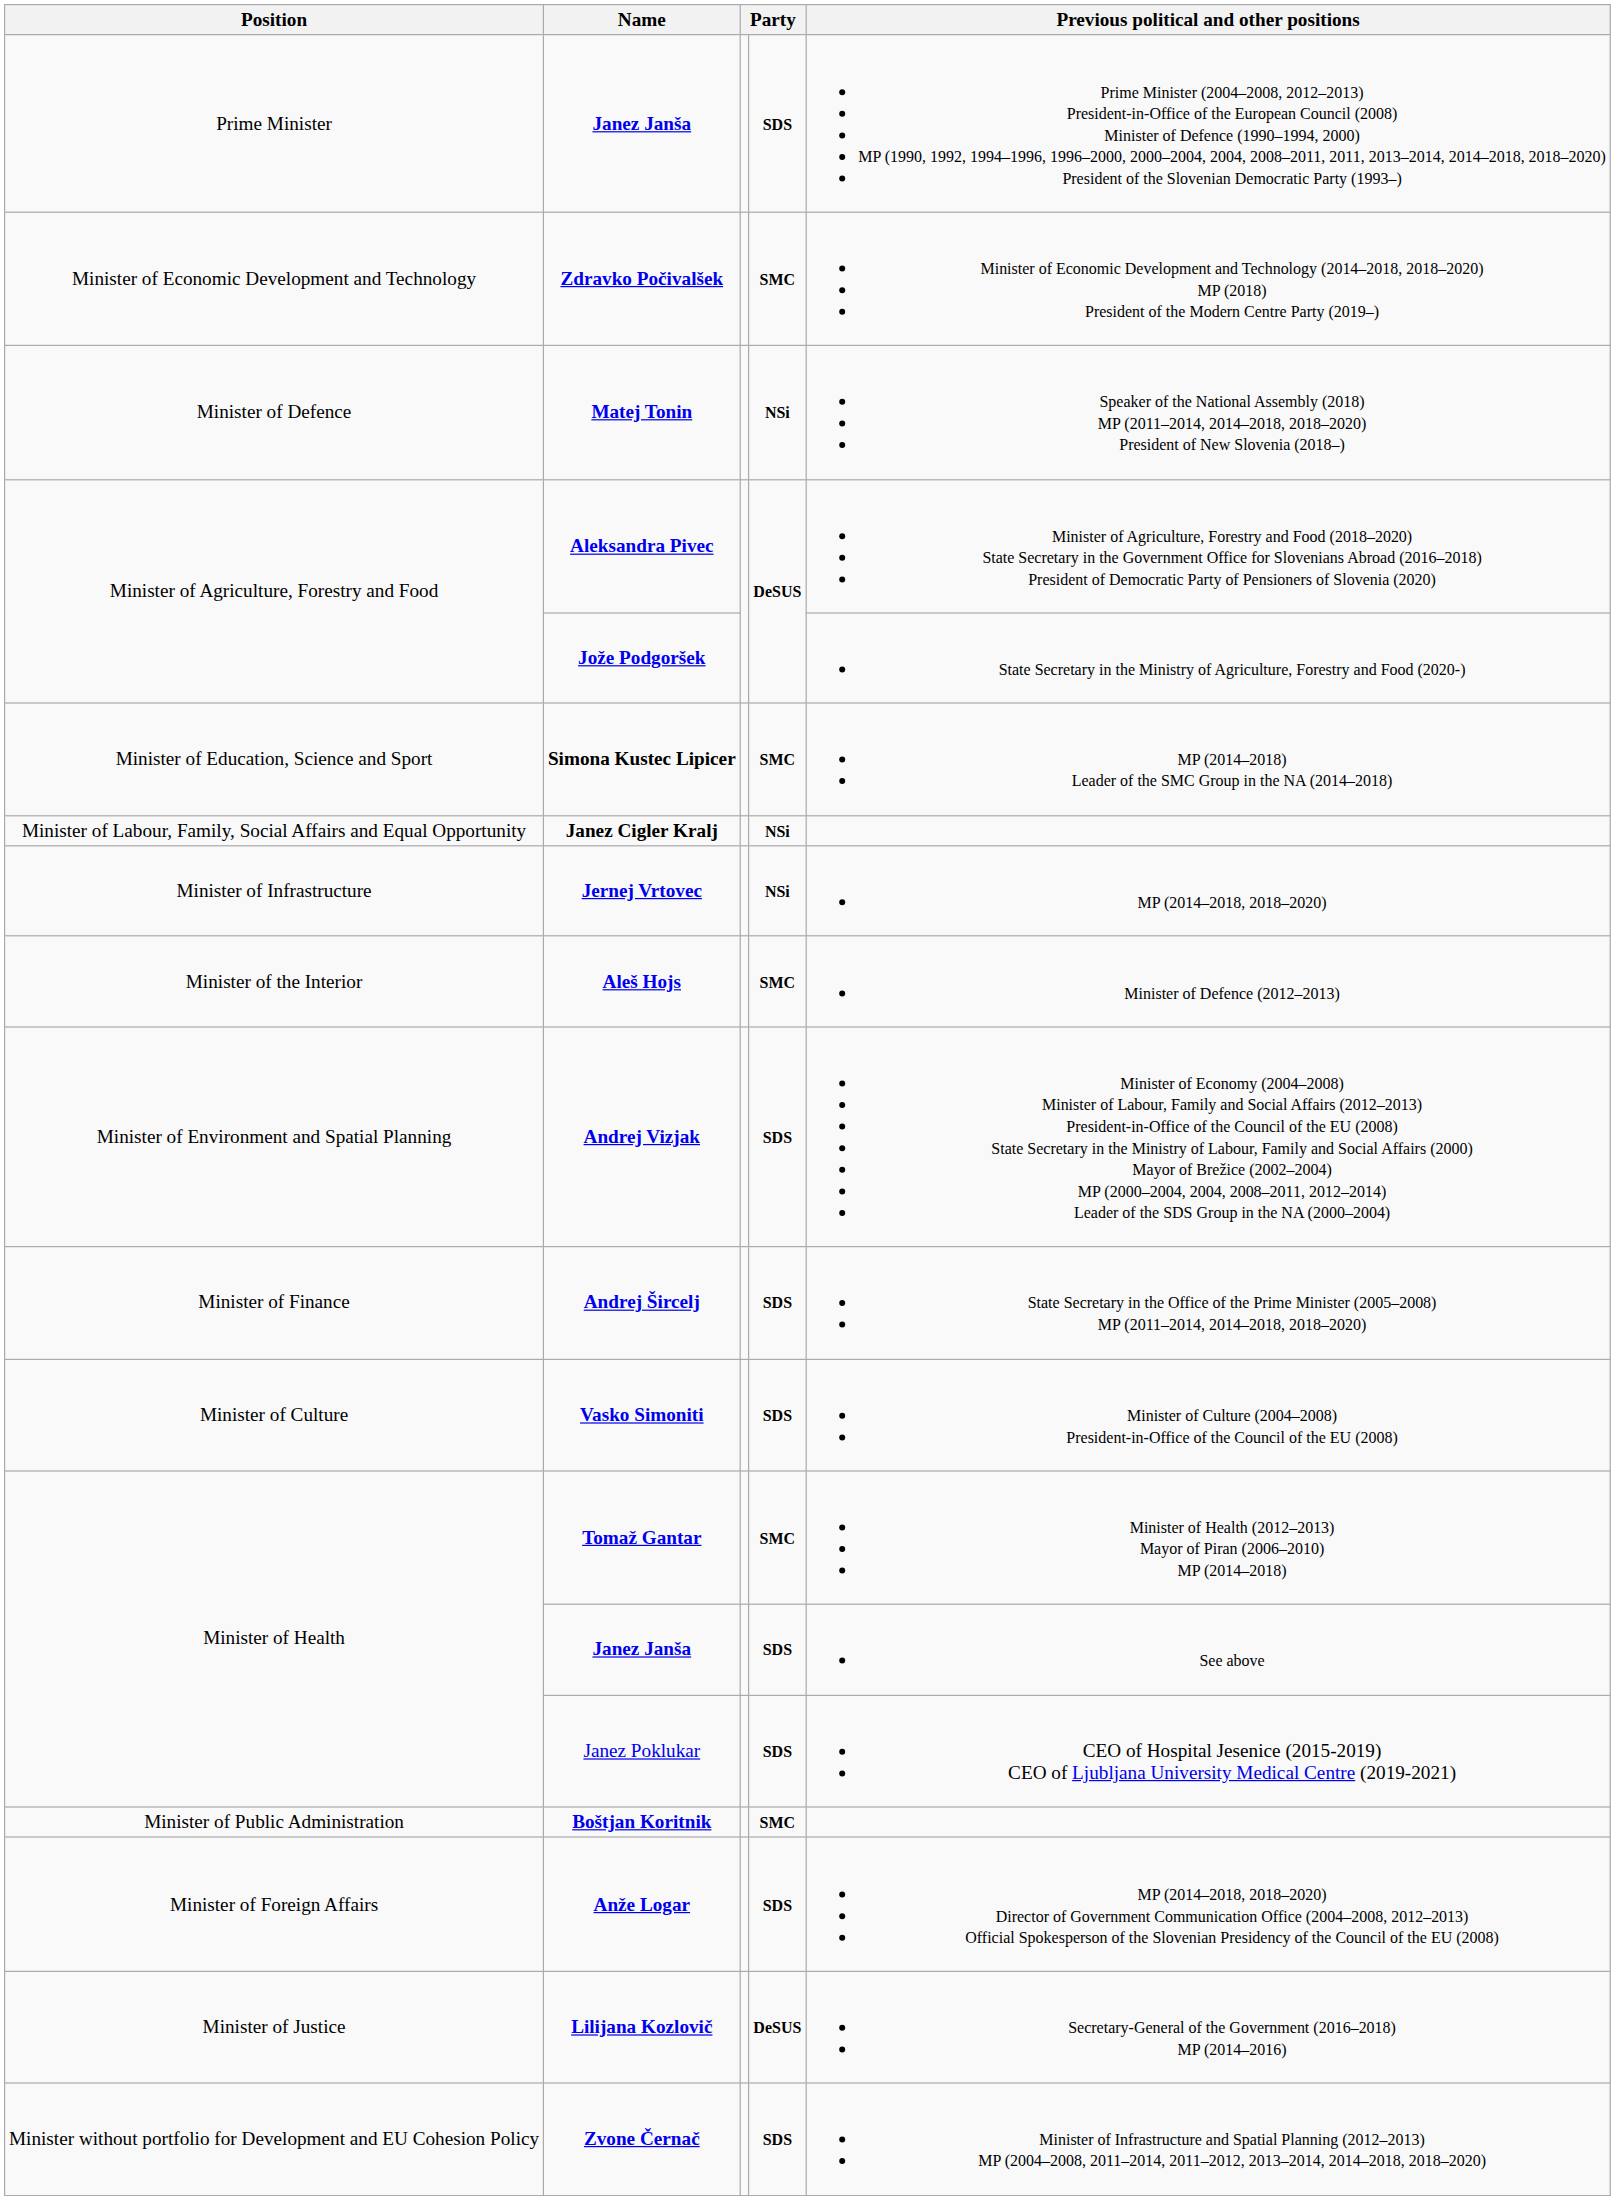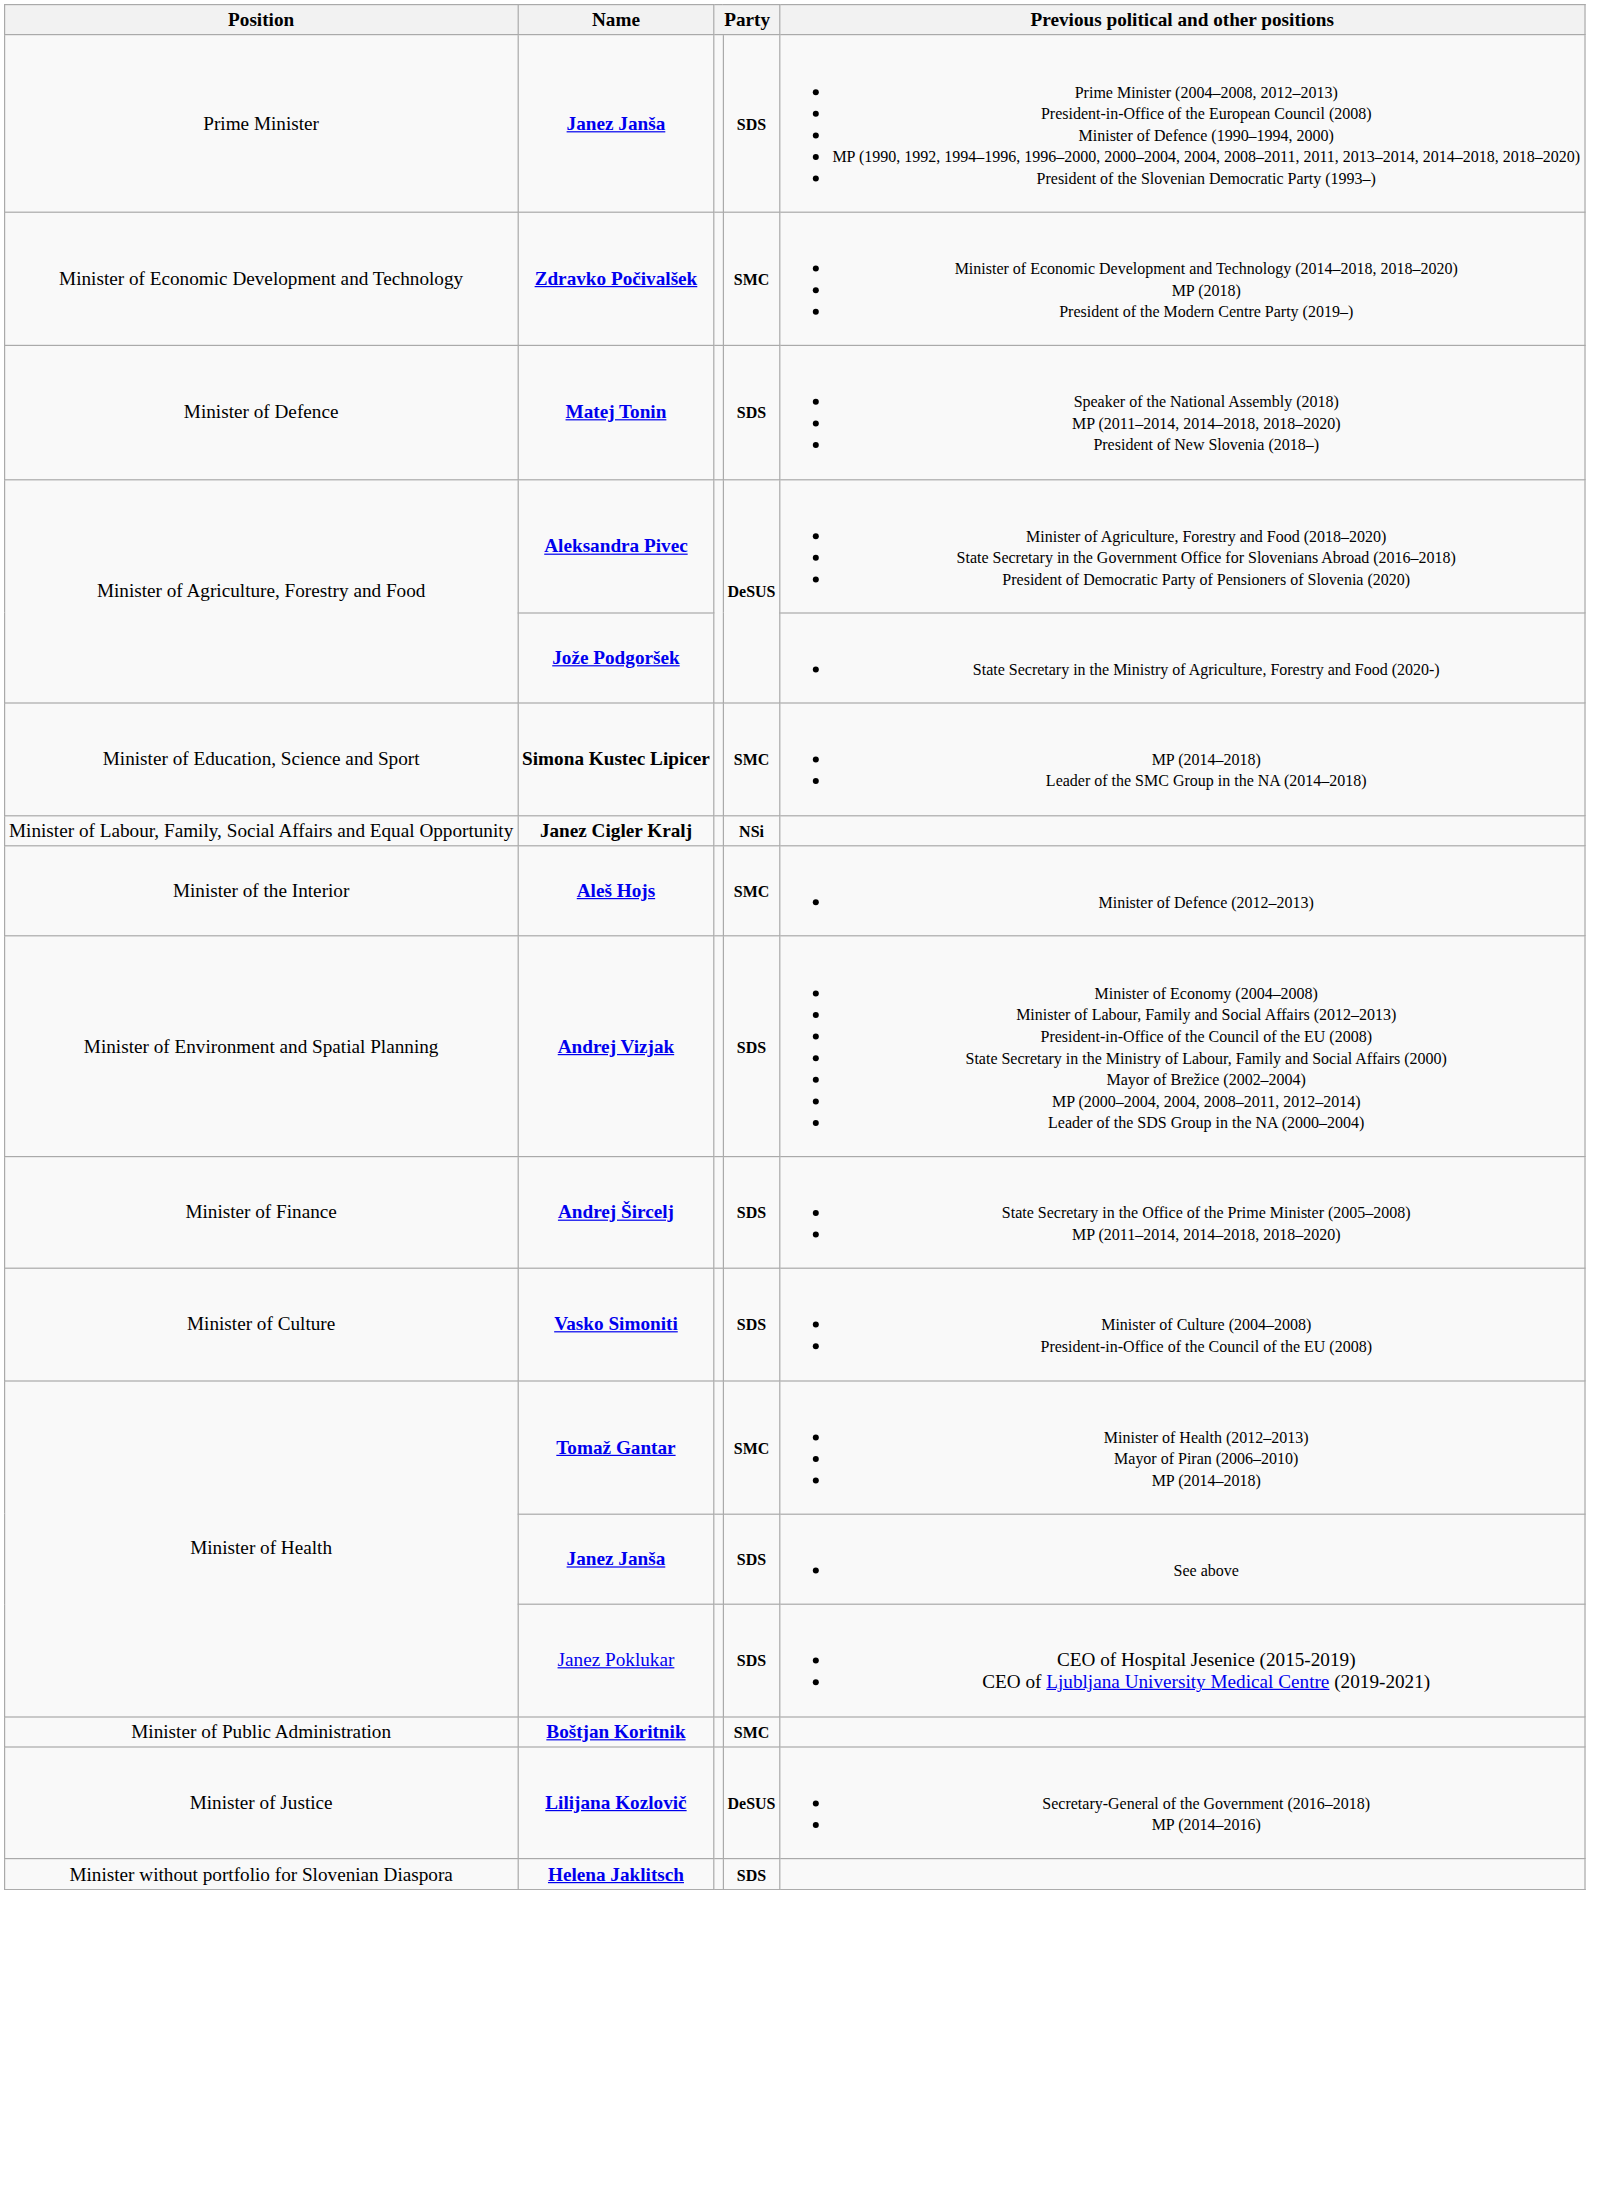Matej Tonin | column 4: NSi -> SDS
- row: Minister of Infrastructure | Jernej Vrtovec | NSi | MP (2014–2018, 2018–2020)
- row: Minister of Foreign Affairs | Anže Logar | SDS | MP (2014–2018, 2018–2020) Director of Government Communication Office (2004–2008, 2012–2013) Official Spokesperson of the Slovenian Presidency of the Council of the EU (2008)
- row: Minister without portfolio for Development and EU Cohesion Policy | Zvone Černač | SDS | Minister of Infrastructure and Spatial Planning (2012–2013) MP (2004–2008, 2011–2014, 2011–2012, 2013–2014, 2014–2018, 2018–2020)
+ row: Minister without portfolio for Slovenian Diaspora | Helena Jaklitsch | SDS
